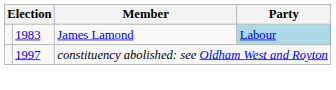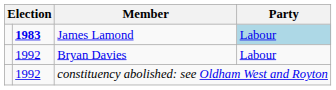James Lamond | column 2: normal -> bold
+ row: 1992 | Bryan Davies | Labour
constituency abolished: see Oldham West and Royton | column 2: 1997 -> 1992
